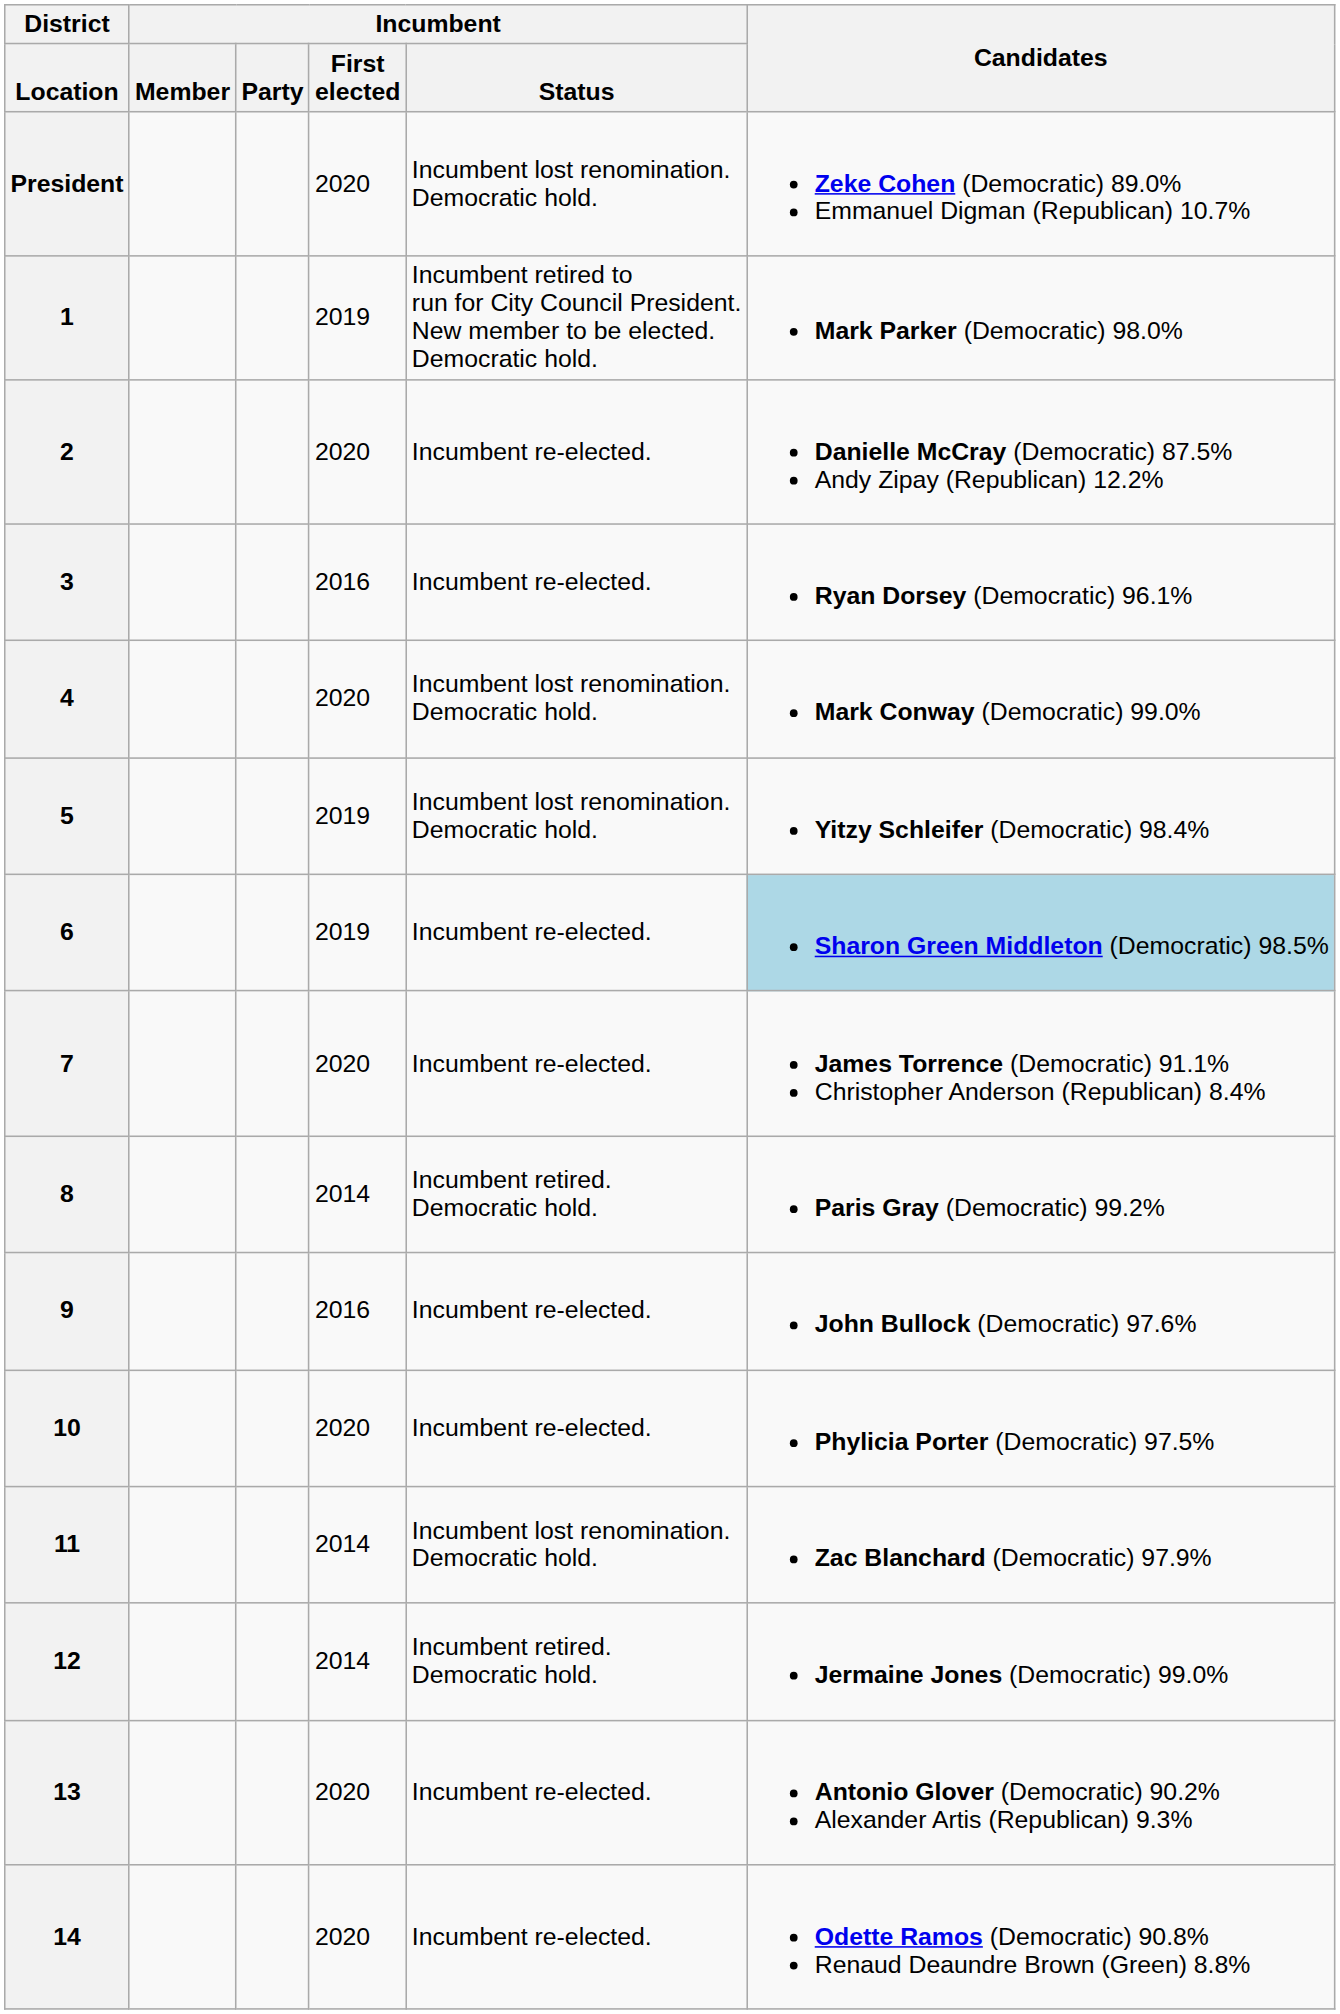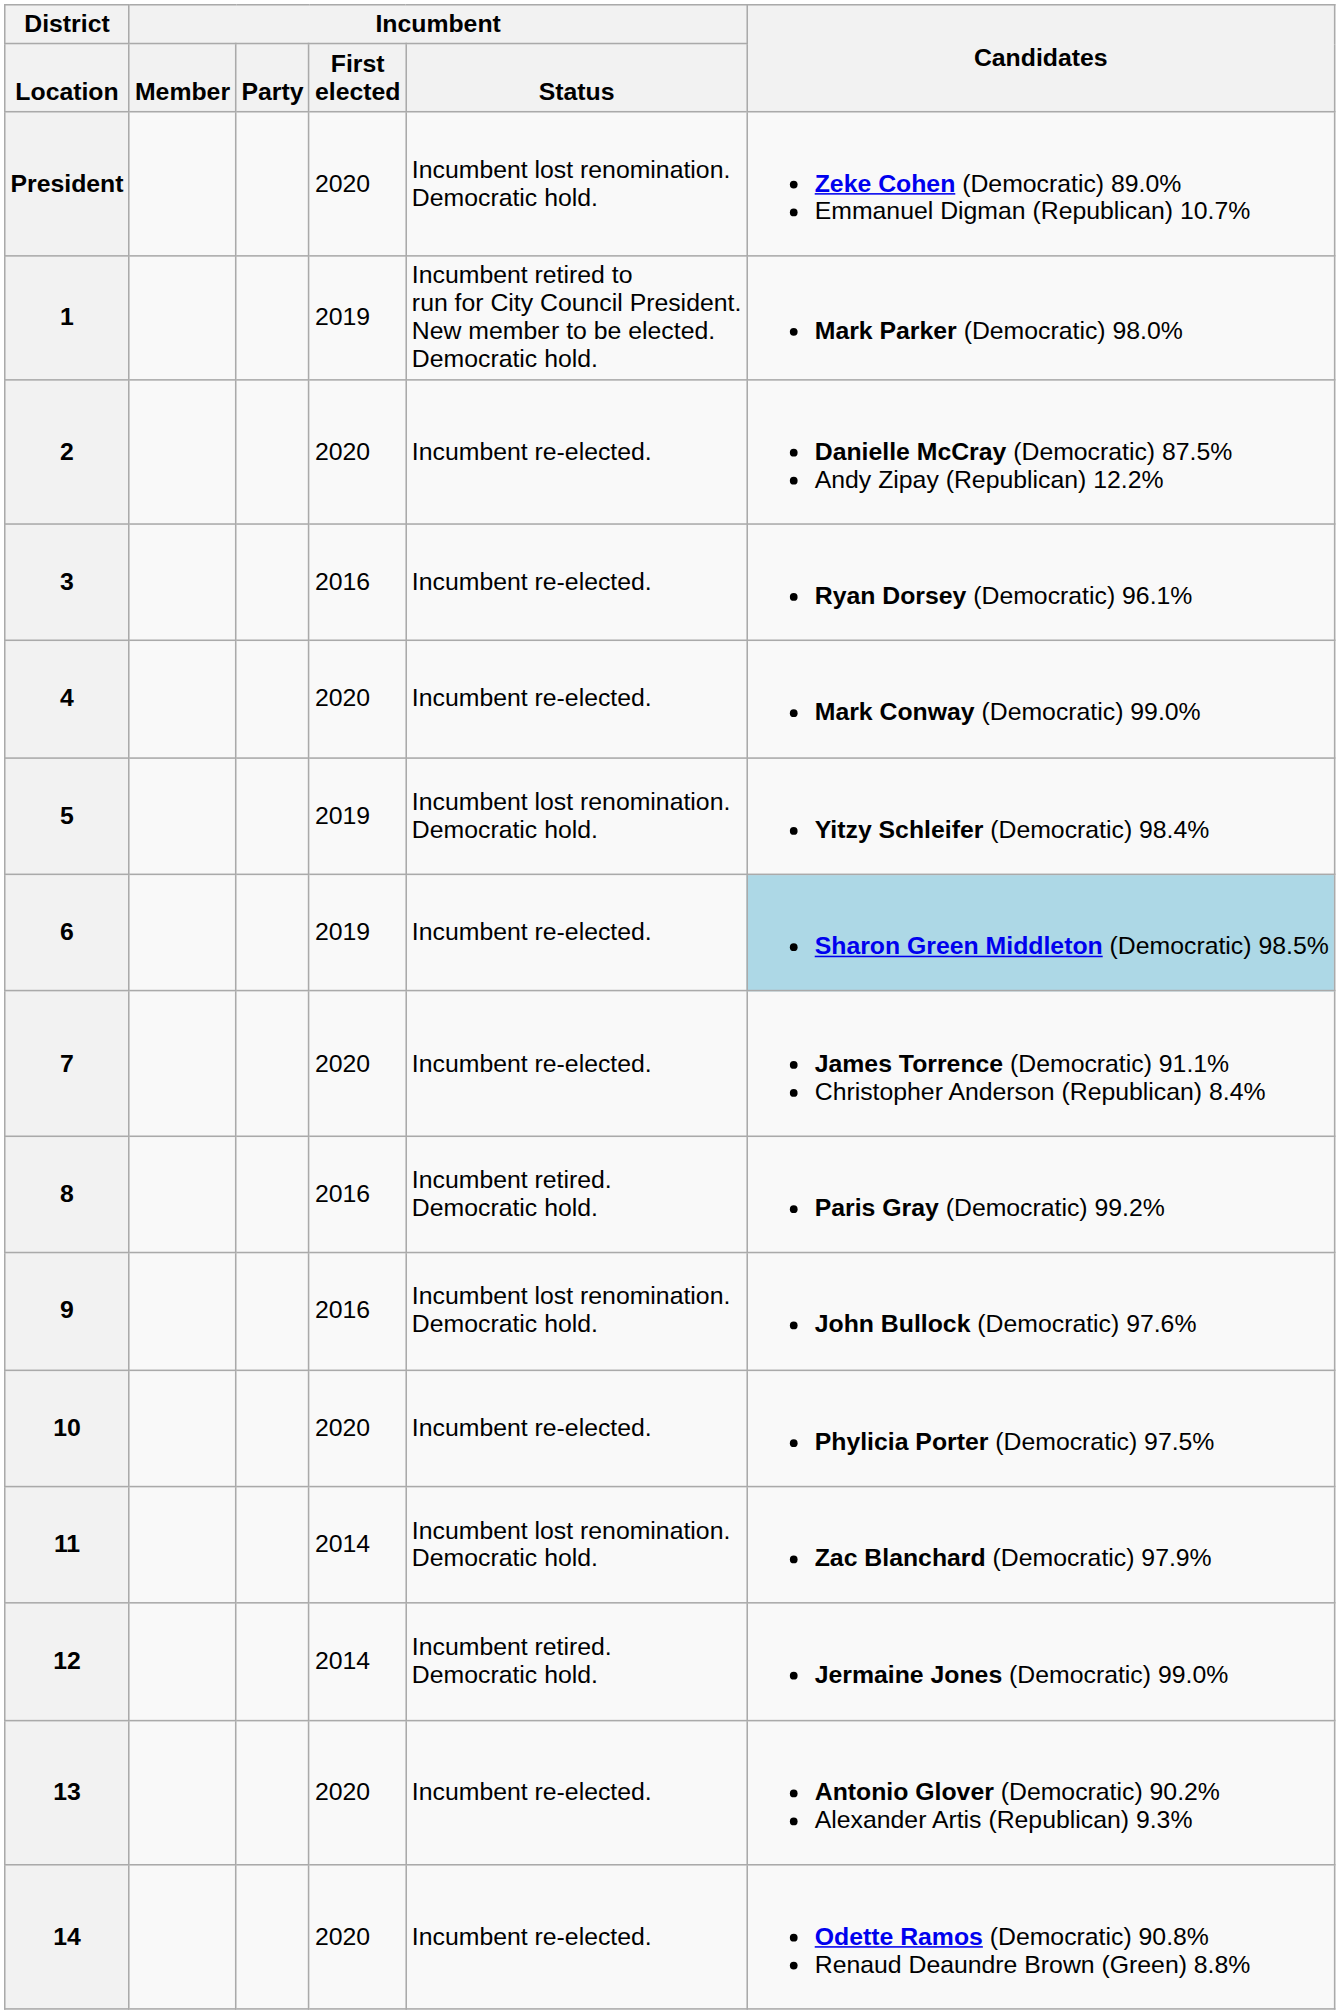4 | Incumbent / Status: Incumbent lost renomination. Democratic hold. -> Incumbent re-elected.
8 | Incumbent / First elected: 2014 -> 2016
9 | Incumbent / Status: Incumbent re-elected. -> Incumbent lost renomination. Democratic hold.
